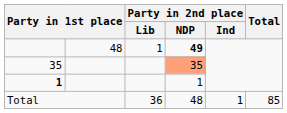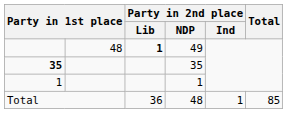row 3 | Party in 2nd place / Lib: normal -> bold
row 3 | Party in 2nd place / NDP: bold -> normal
row 4 | column 1: normal -> bold
row 4 | Party in 2nd place / NDP: lightsalmon background -> no background
row 5 | column 1: bold -> normal
